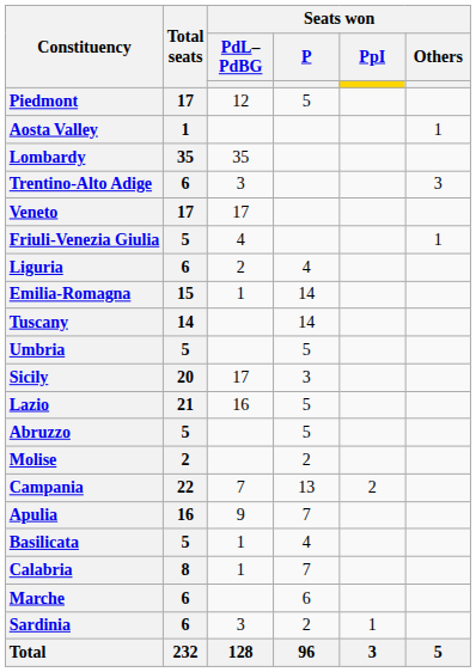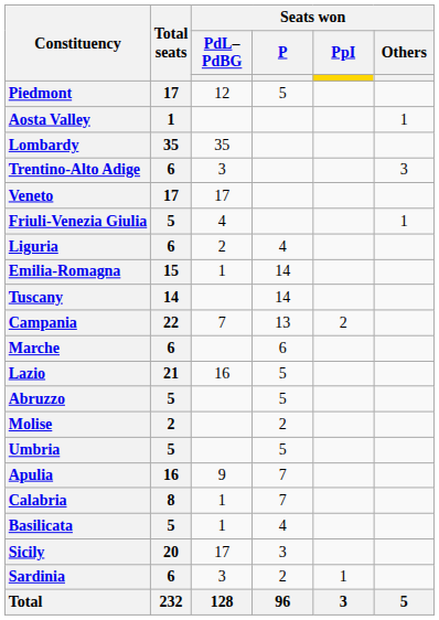rows swapped: Umbria <-> Campania
rows swapped: Marche <-> Sicily
rows swapped: Basilicata <-> Calabria
